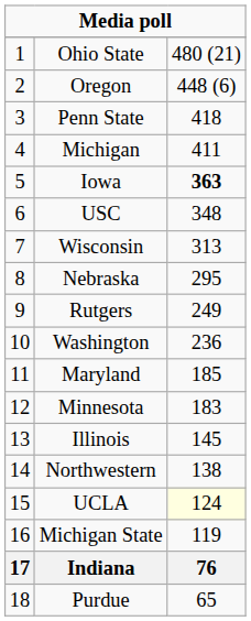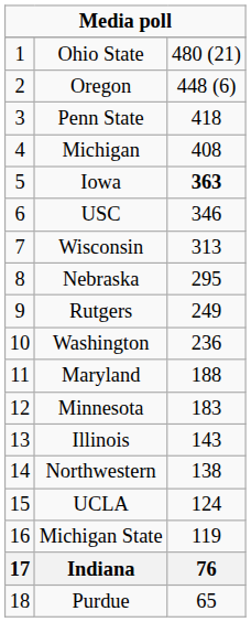Michigan | column 3: 411 -> 408
USC | column 3: 348 -> 346
Maryland | column 3: 185 -> 188
Illinois | column 3: 145 -> 143
UCLA | column 3: lightyellow background -> no background
